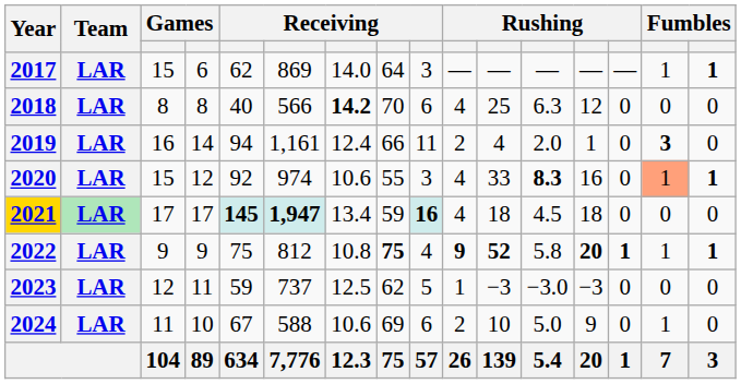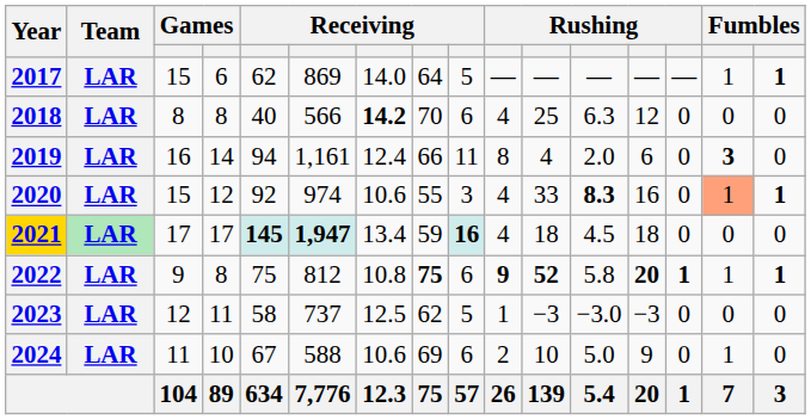2017 | column 9: 3 -> 5
2019 | column 10: 2 -> 8
2019 | column 13: 1 -> 6
2022 | column 4: 9 -> 8
2022 | column 9: 4 -> 6
2023 | column 5: 59 -> 58
